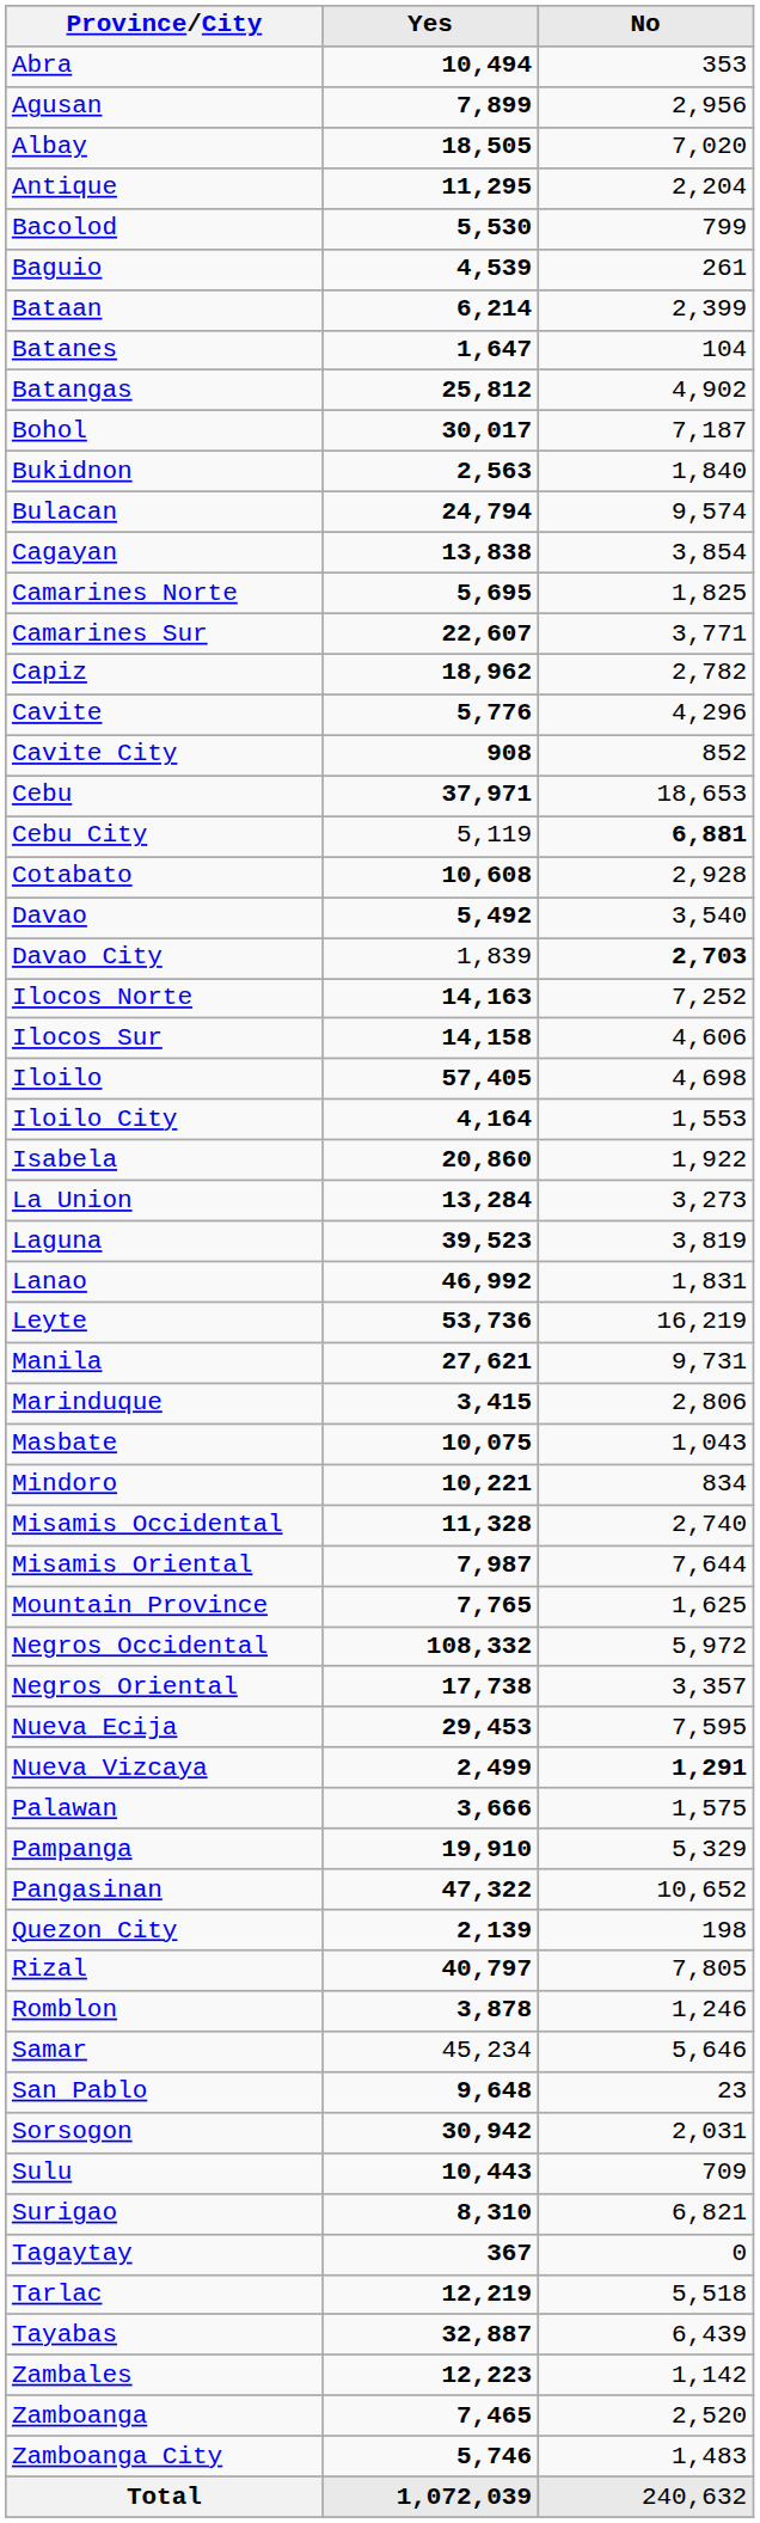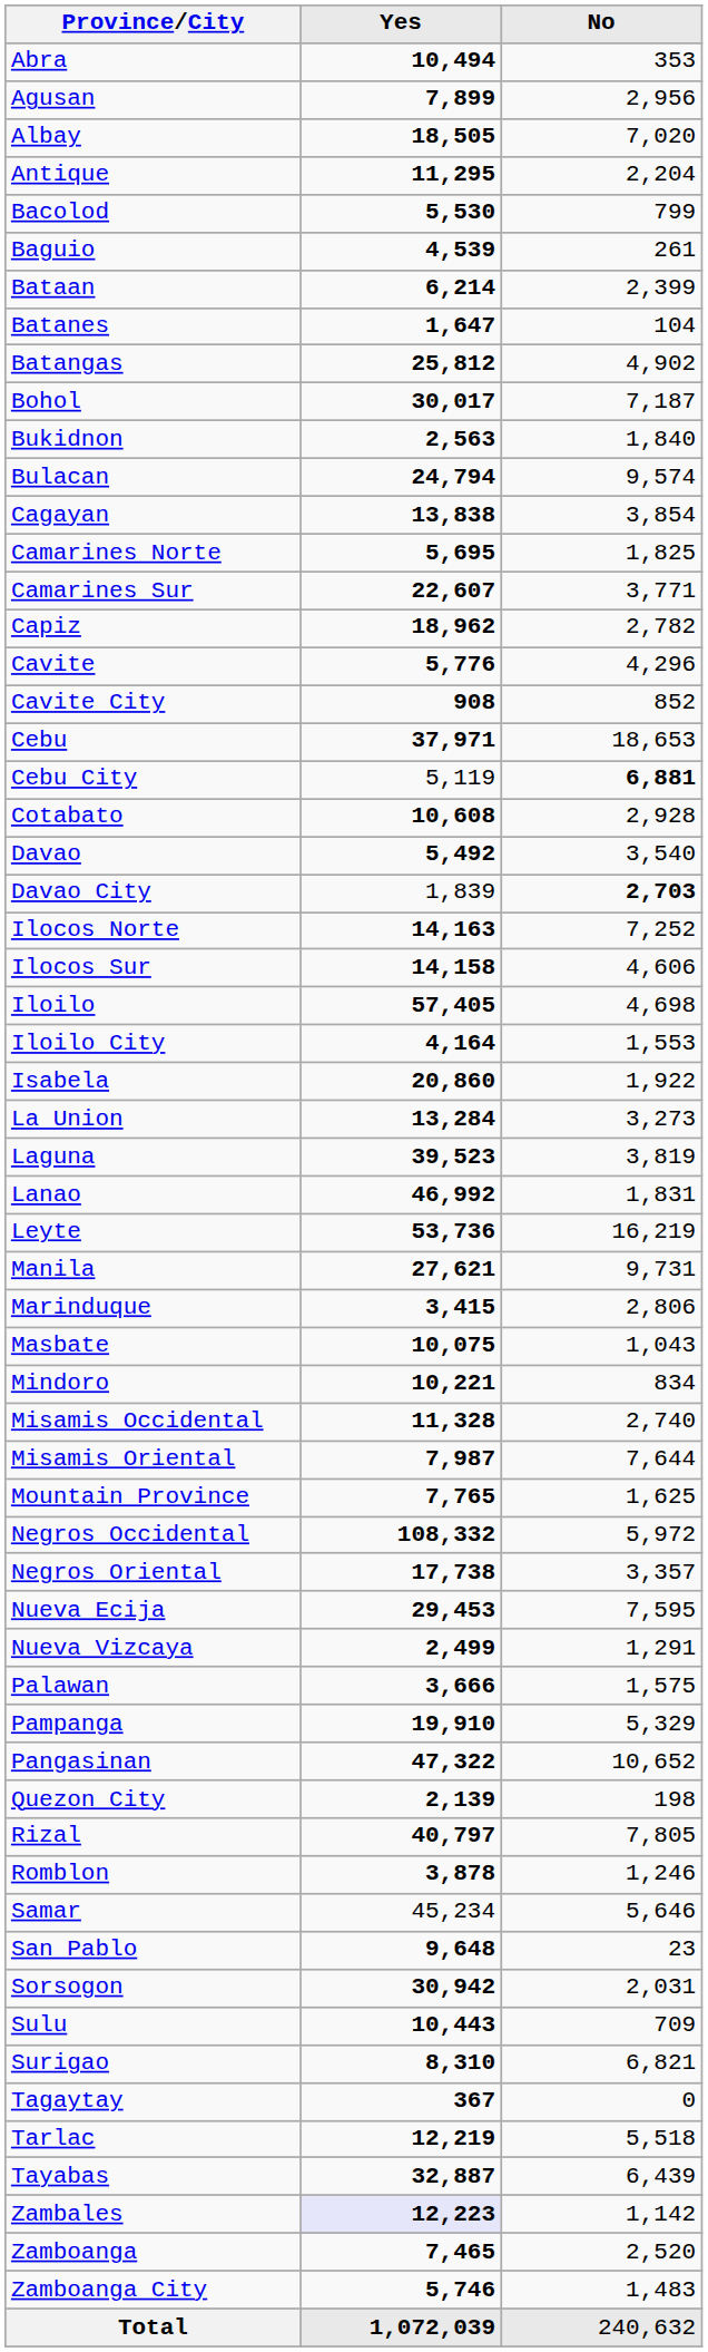Nueva Vizcaya | No: bold -> normal
Zambales | Yes: no background -> lavender background
